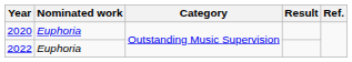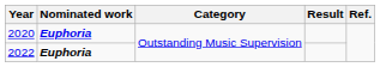2020 | Nominated work: normal -> bold
2022 | Nominated work: normal -> bold
